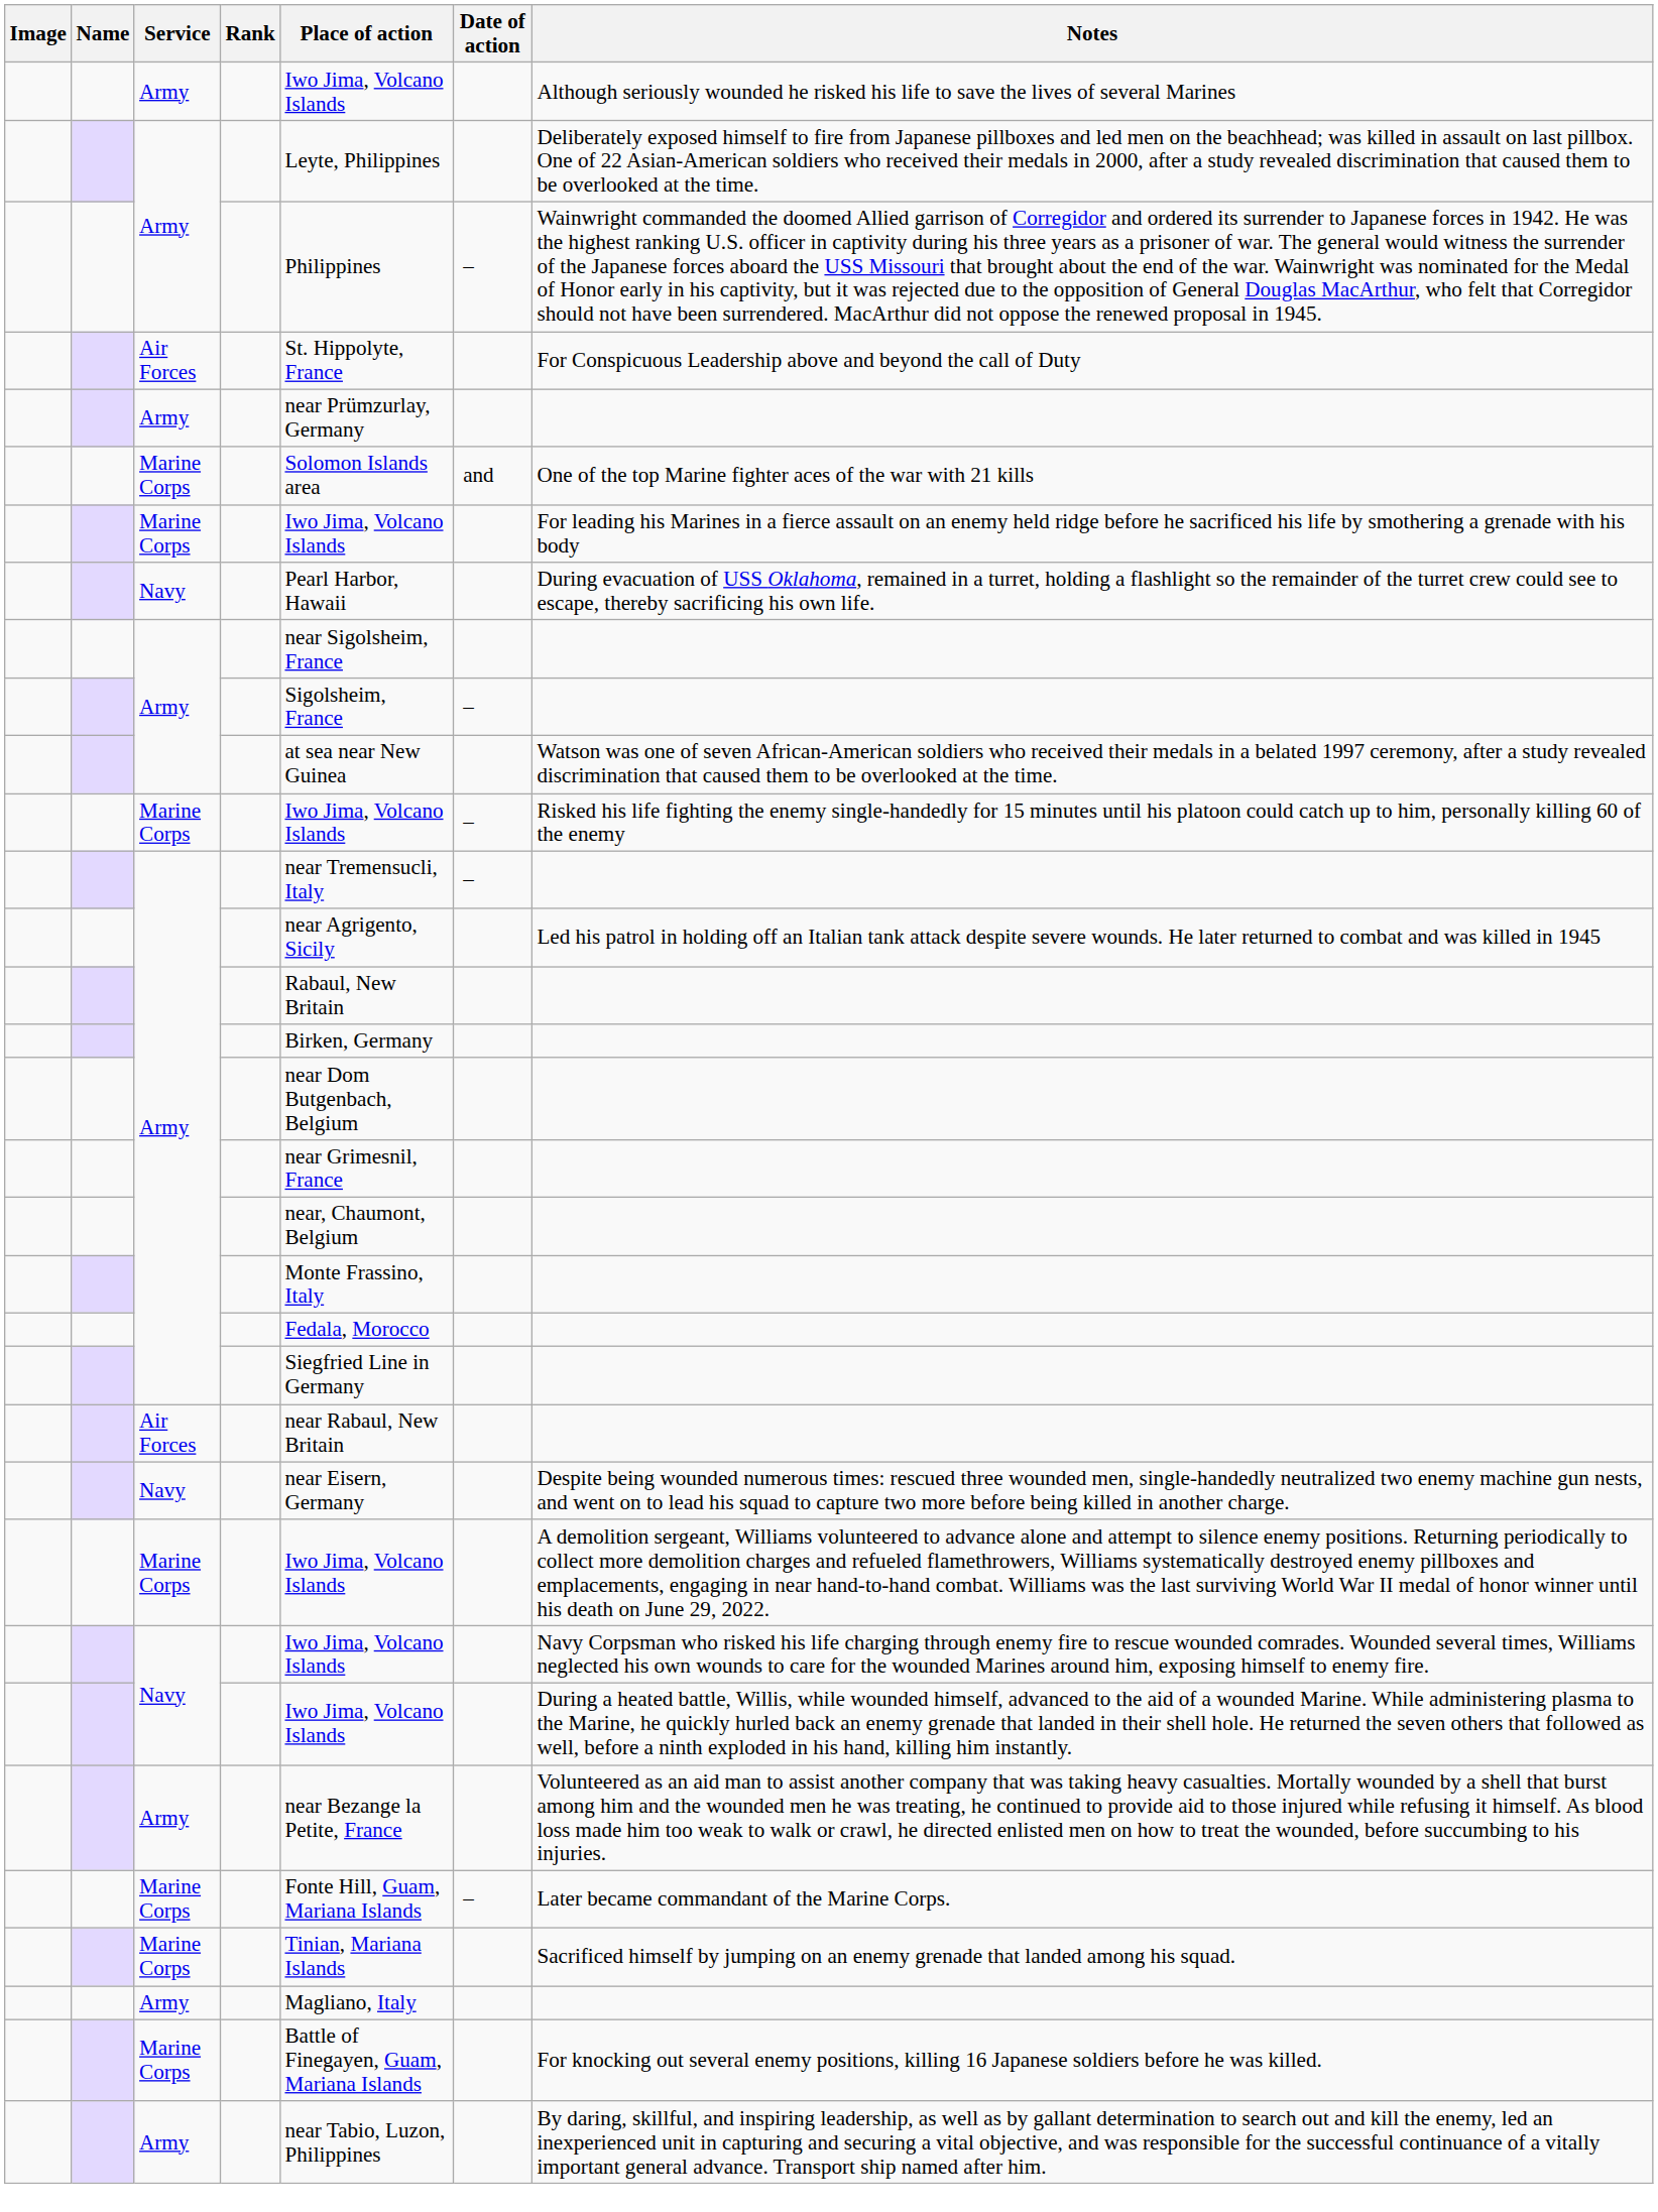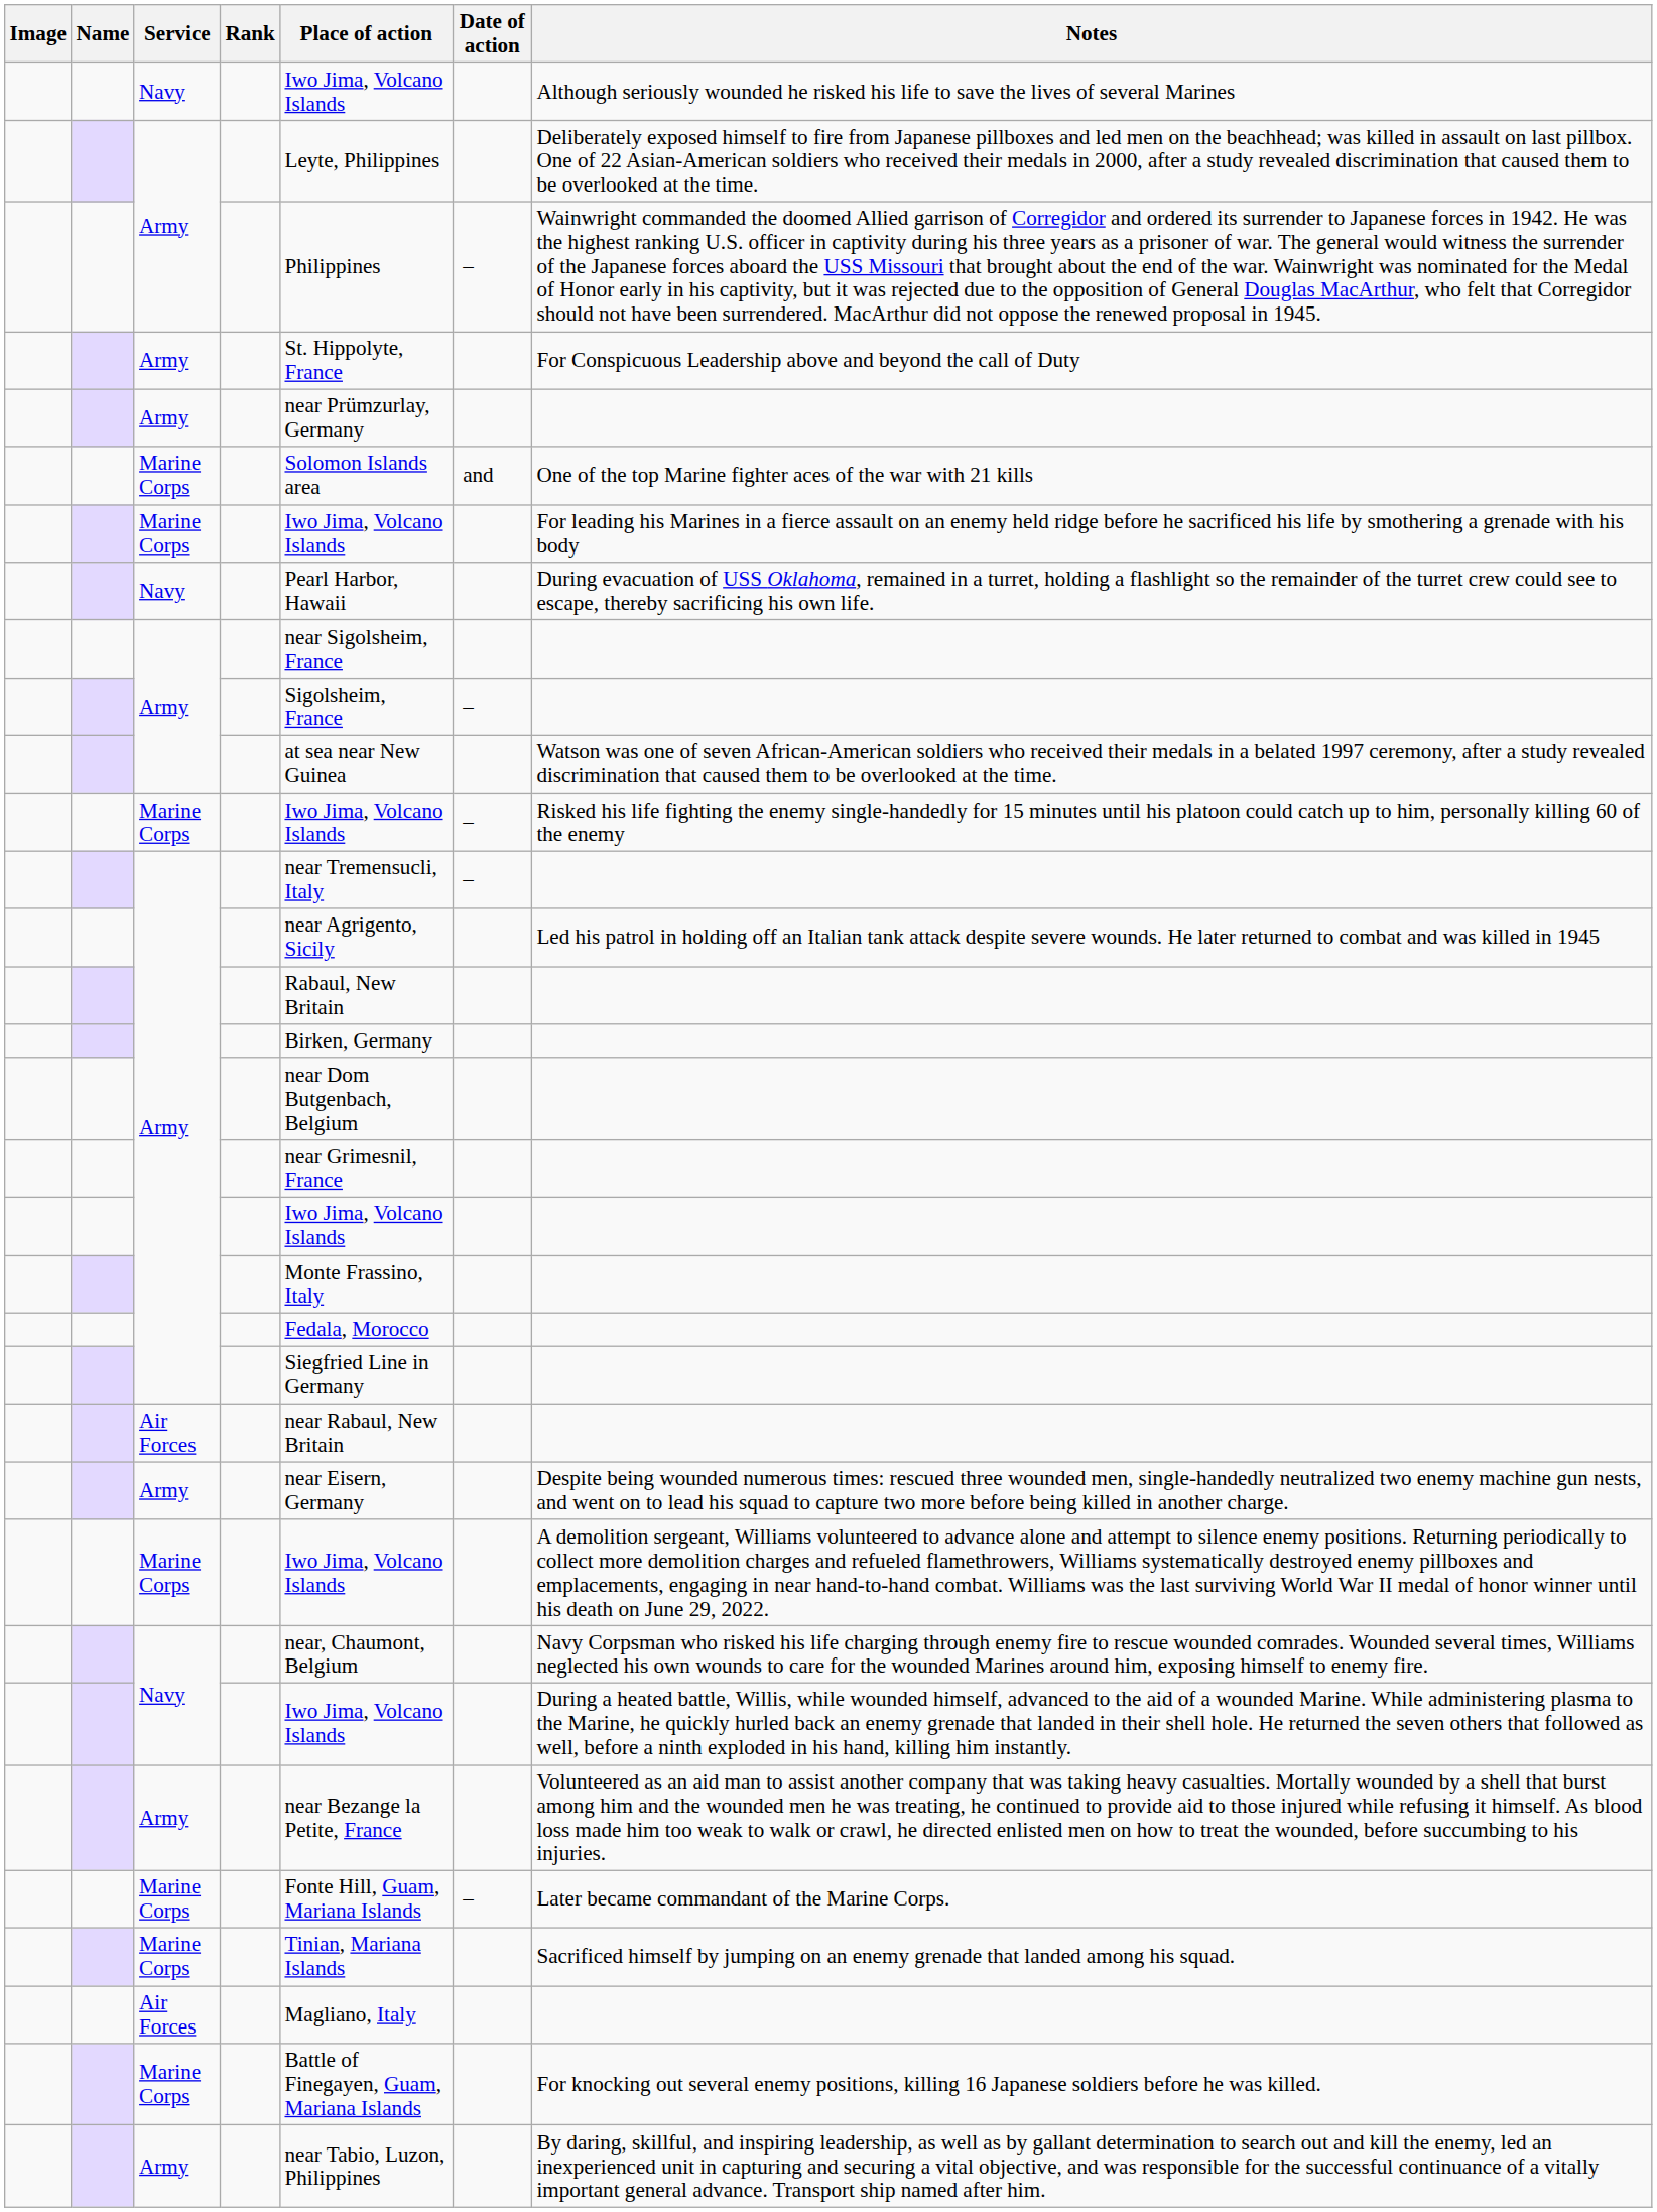row 2 | Service: Army -> Navy
row 5 | Service: Air Forces -> Army
row 20 | Place of action: near, Chaumont, Belgium -> Iwo Jima, Volcano Islands
row 25 | Service: Navy -> Army
row 27 | Place of action: Iwo Jima, Volcano Islands -> near, Chaumont, Belgium
row 32 | Service: Army -> Air Forces
